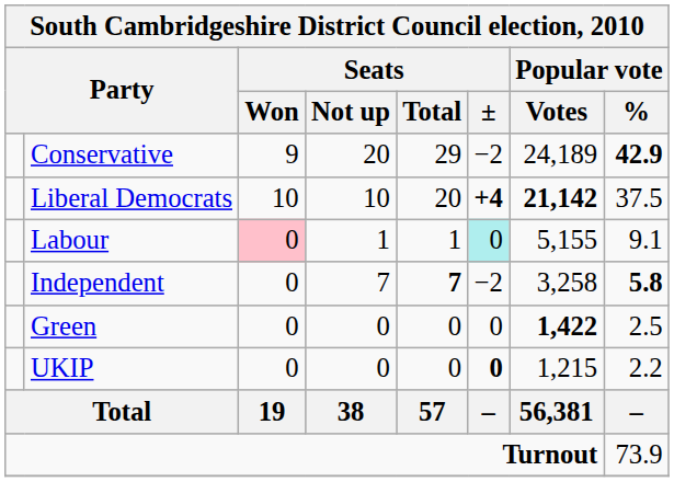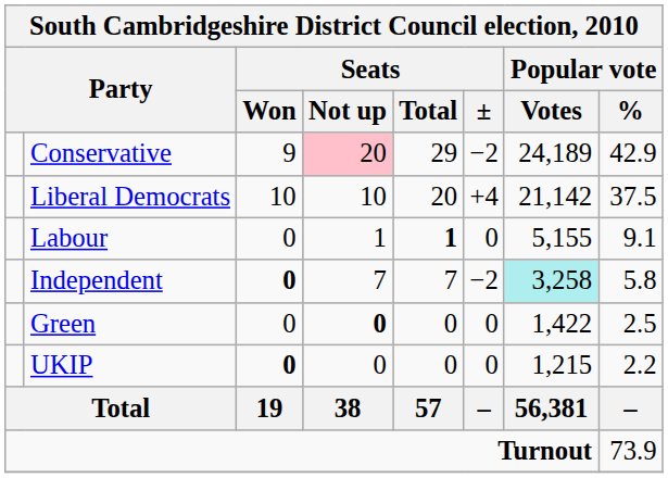Conservative | Seats / Not up: no background -> pink background
Conservative | Popular vote / %: bold -> normal
Liberal Democrats | Seats / ±: bold -> normal
Liberal Democrats | Popular vote / Votes: bold -> normal
Labour | Seats / Won: pink background -> no background
Labour | Seats / Total: normal -> bold
Labour | Seats / ±: paleturquoise background -> no background
Independent | Seats / Won: normal -> bold
Independent | Seats / Total: bold -> normal
Independent | Popular vote / Votes: no background -> paleturquoise background
Independent | Popular vote / %: bold -> normal
Green | Seats / Not up: normal -> bold
Green | Popular vote / Votes: bold -> normal
UKIP | Seats / Won: normal -> bold
UKIP | Seats / ±: bold -> normal
